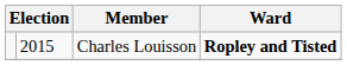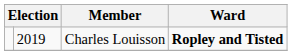Charles Louisson | column 2: 2015 -> 2019
